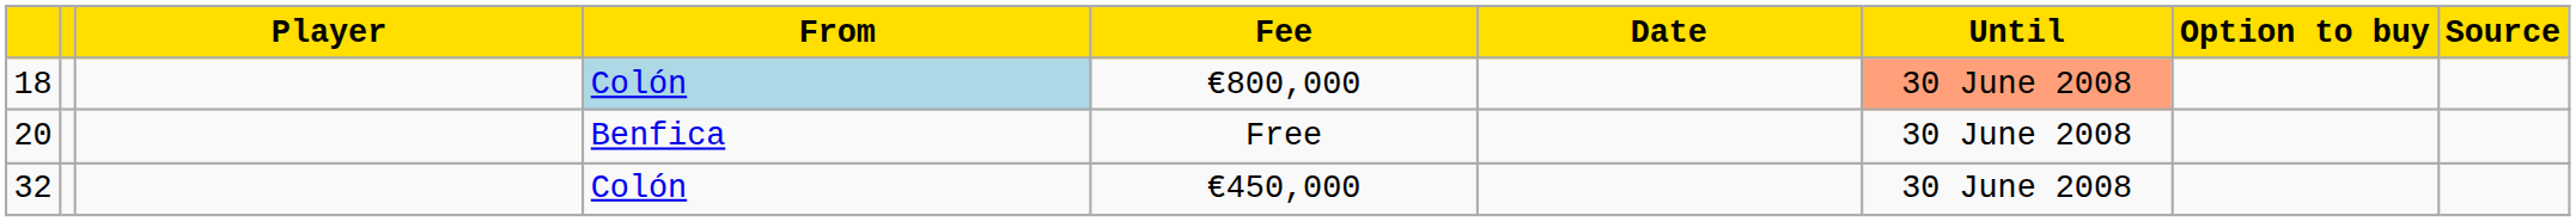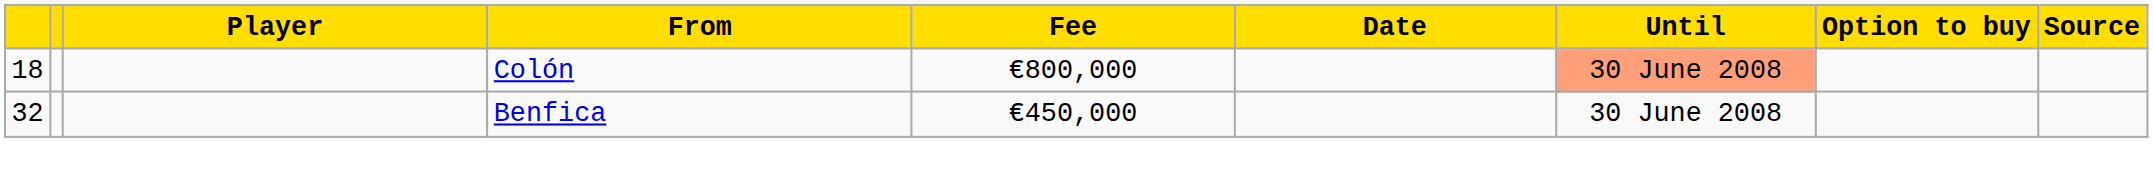18 | From: lightblue background -> no background
- row: 20 | Benfica | Free | 30 June 2008
32 | From: Colón -> Benfica
